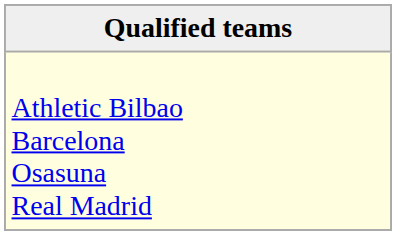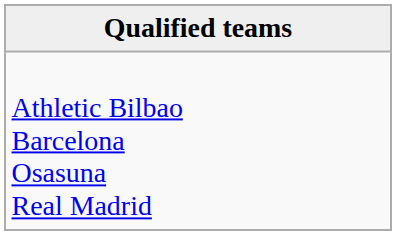row 2 | column 1: lightyellow background -> no background
